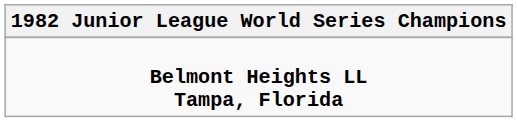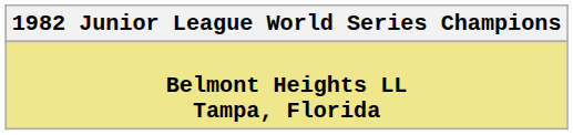row 2 | column 1: no background -> khaki background
